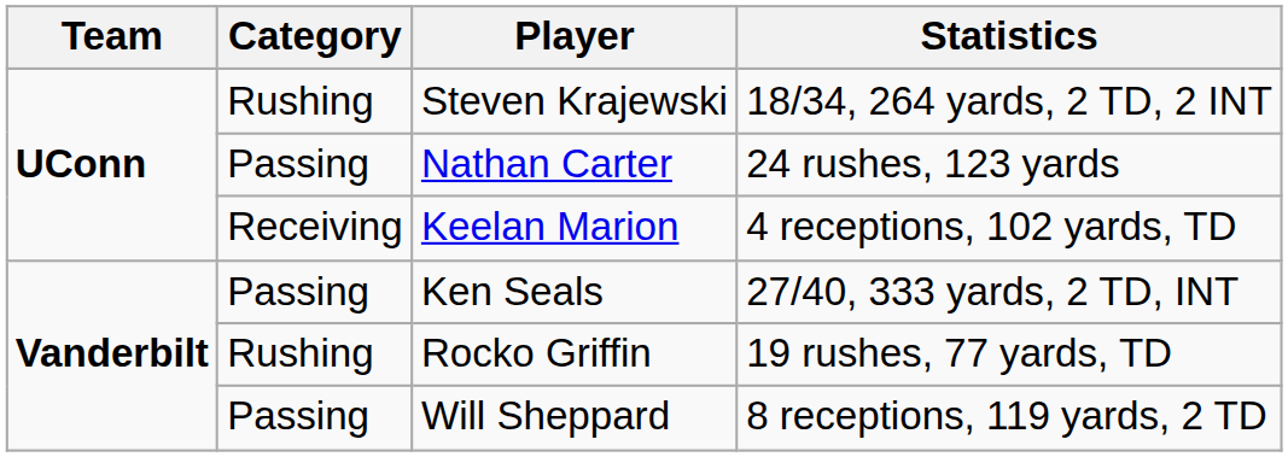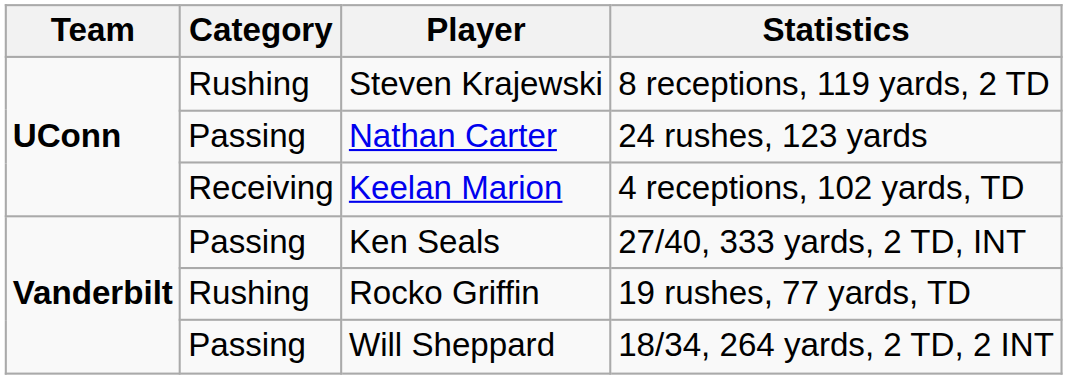Steven Krajewski | Statistics: 18/34, 264 yards, 2 TD, 2 INT -> 8 receptions, 119 yards, 2 TD
Will Sheppard | Statistics: 8 receptions, 119 yards, 2 TD -> 18/34, 264 yards, 2 TD, 2 INT
